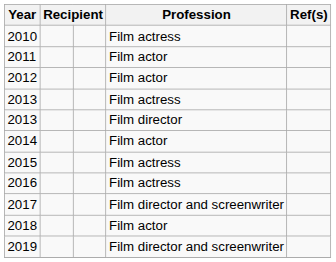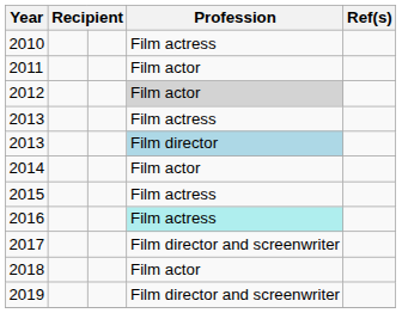2012 | Profession: no background -> lightgrey background
2013 / Film director | Profession: no background -> lightblue background
2016 | Profession: no background -> paleturquoise background
